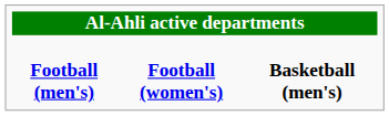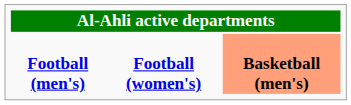Football (men's) | column 3: no background -> lightsalmon background
